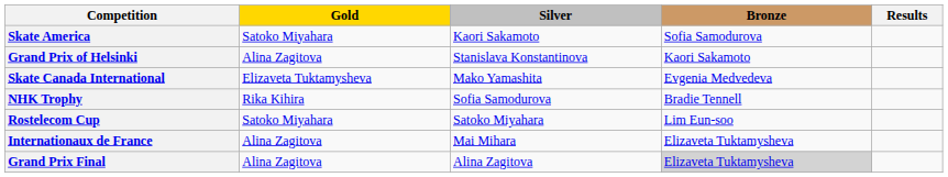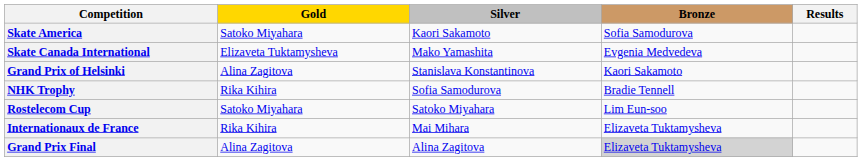rows swapped: Skate Canada International <-> Grand Prix of Helsinki
Internationaux de France | Gold: Alina Zagitova -> Rika Kihira
